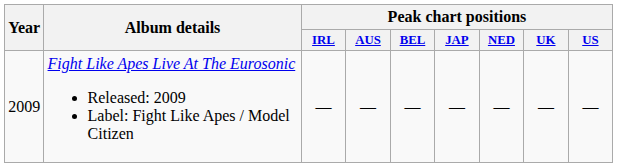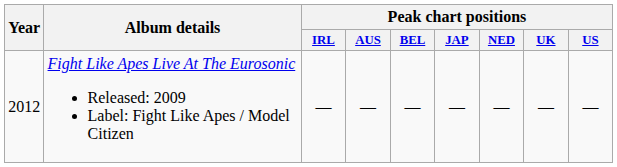row 3 | Year: 2009 -> 2012
